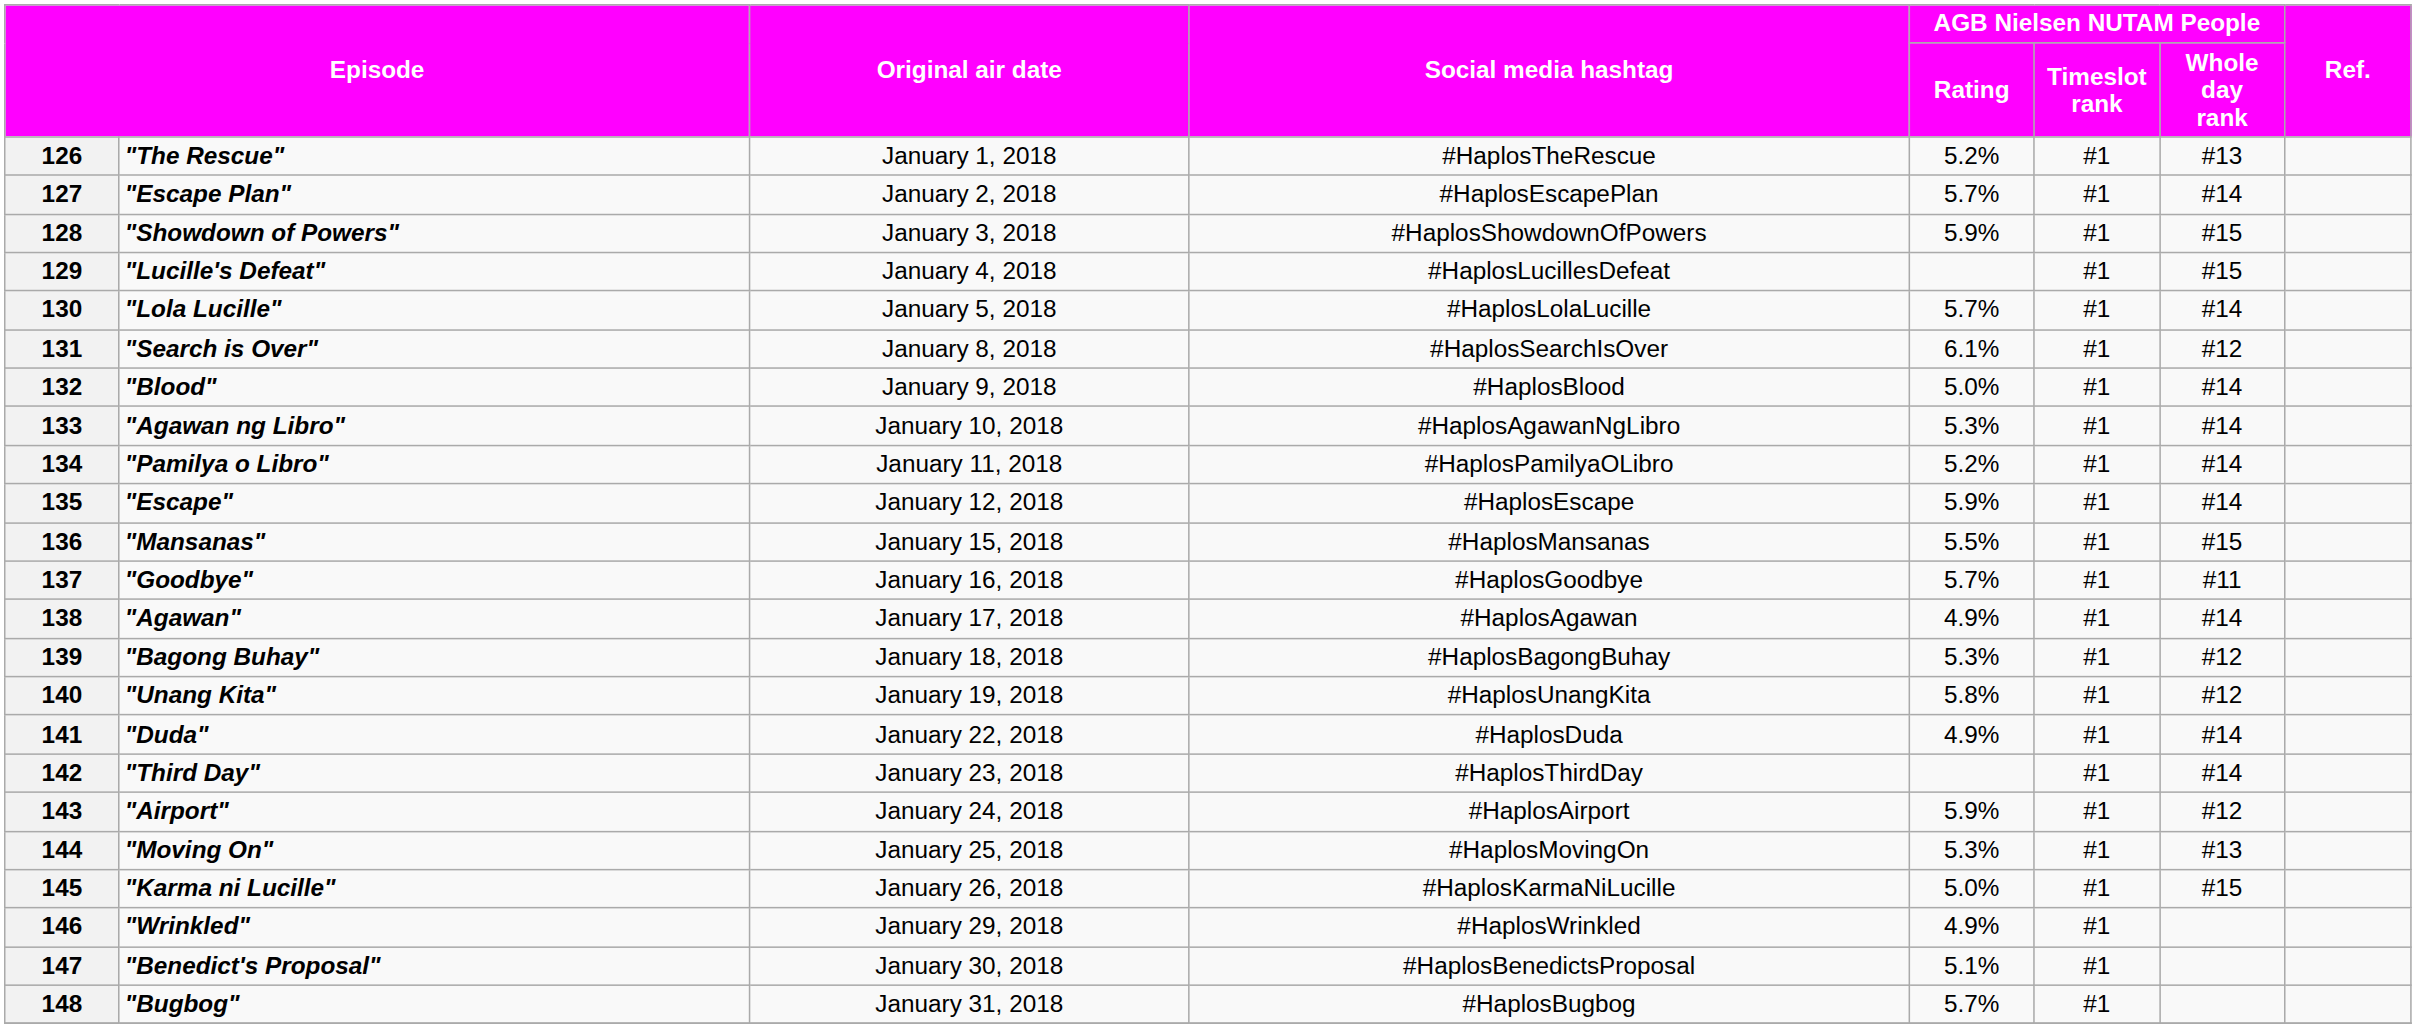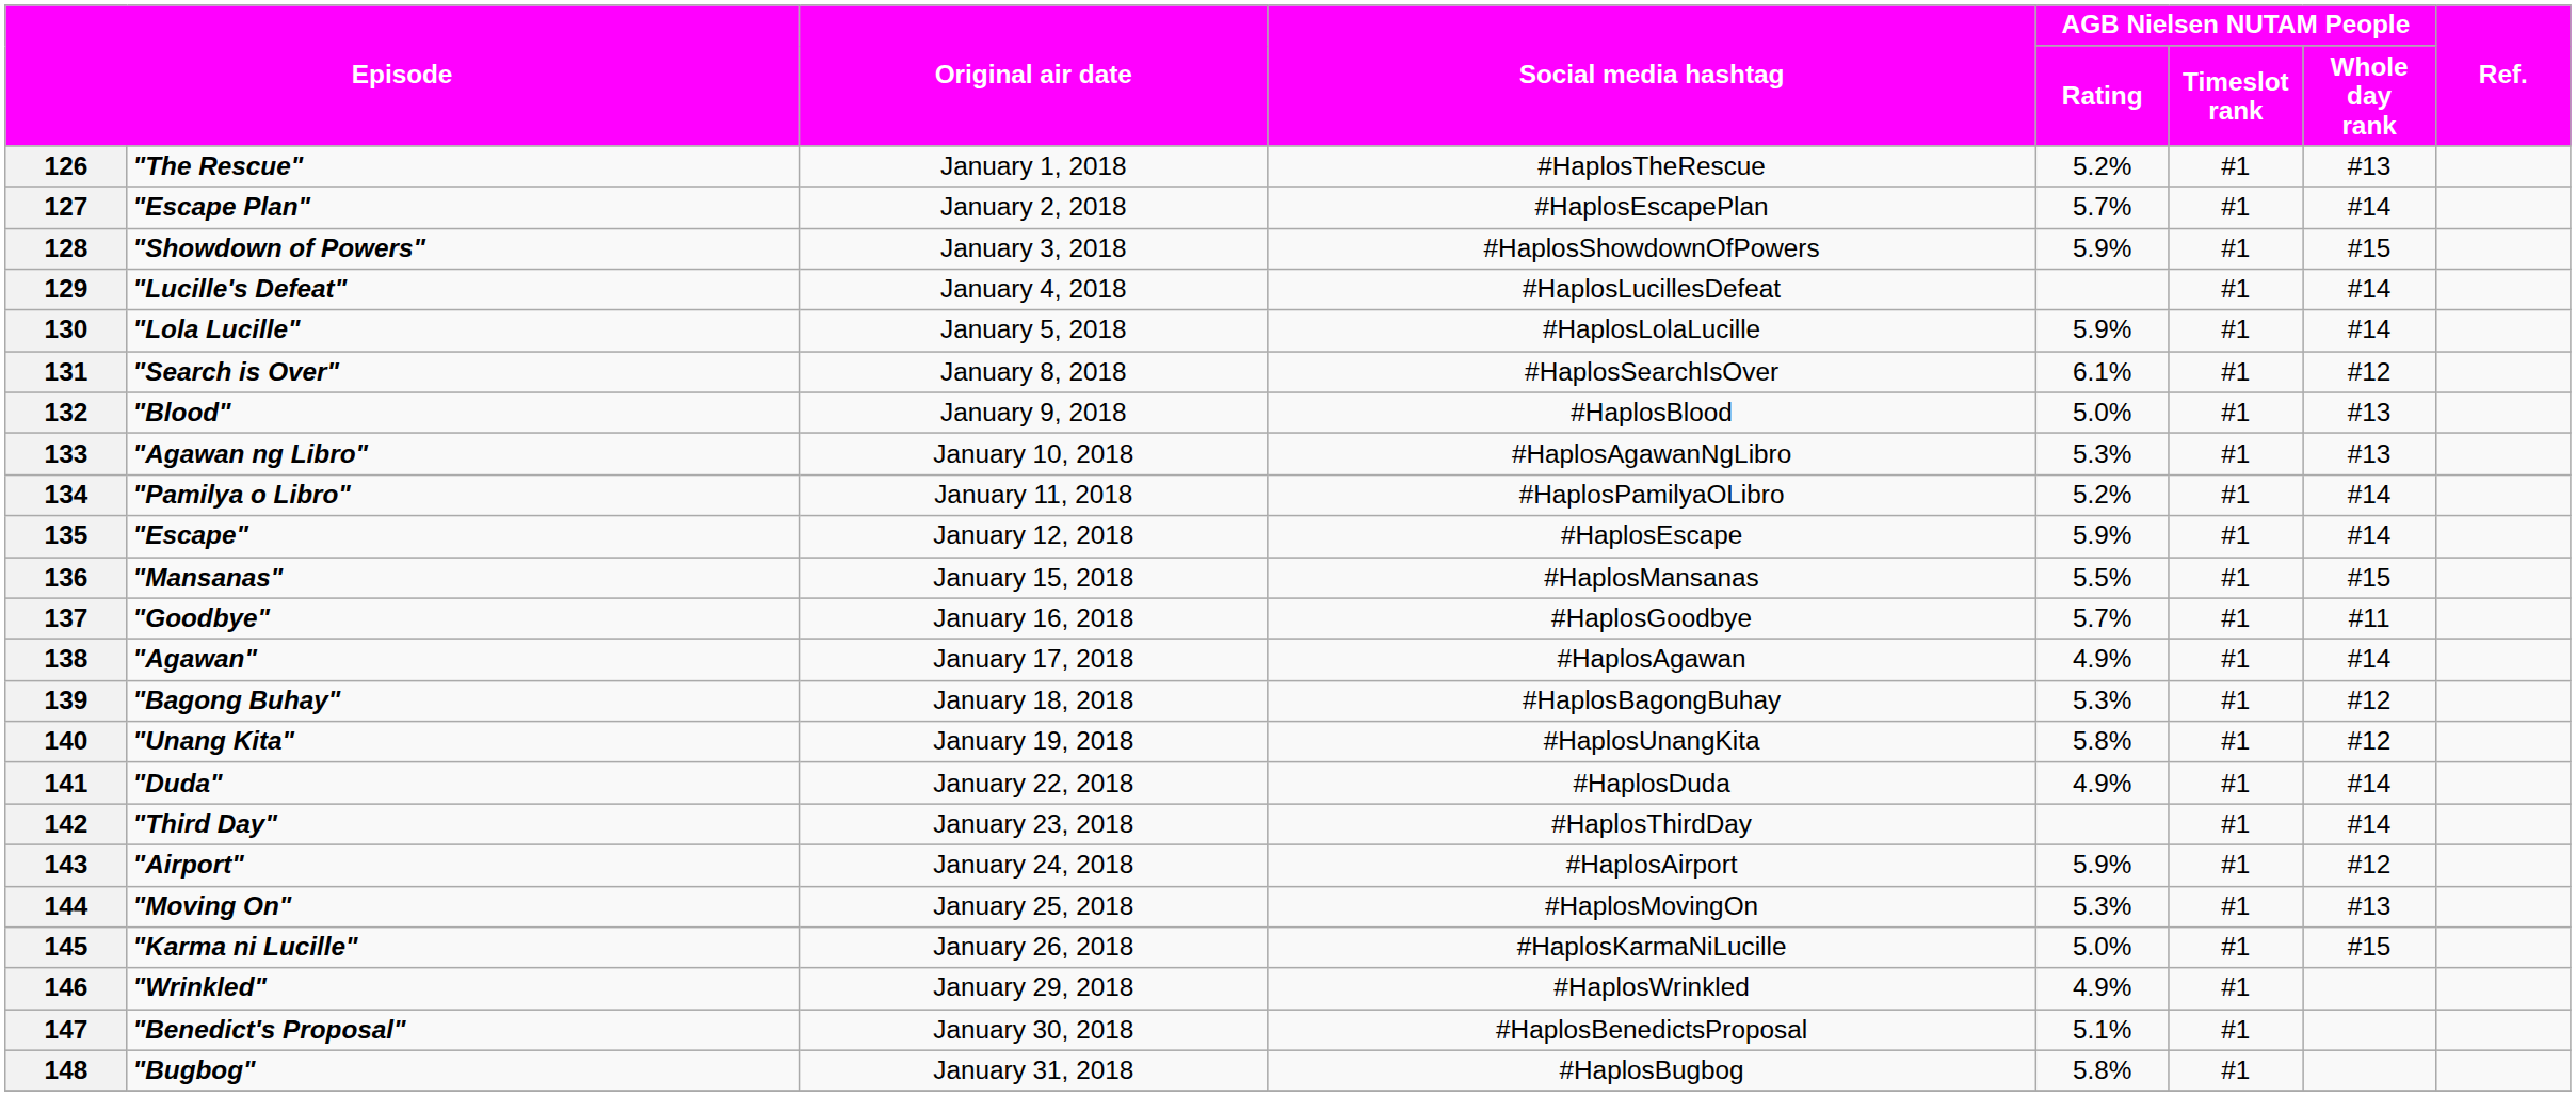129 | AGB Nielsen NUTAM People / Whole day rank: #15 -> #14
130 | AGB Nielsen NUTAM People / Rating: 5.7% -> 5.9%
132 | AGB Nielsen NUTAM People / Whole day rank: #14 -> #13
133 | AGB Nielsen NUTAM People / Whole day rank: #14 -> #13
148 | AGB Nielsen NUTAM People / Rating: 5.7% -> 5.8%
